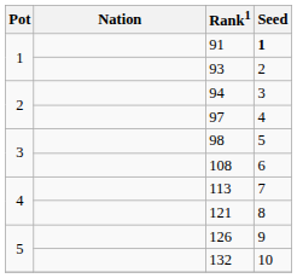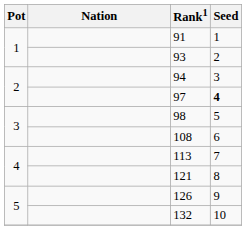91 | Seed: bold -> normal
97 | Seed: normal -> bold
